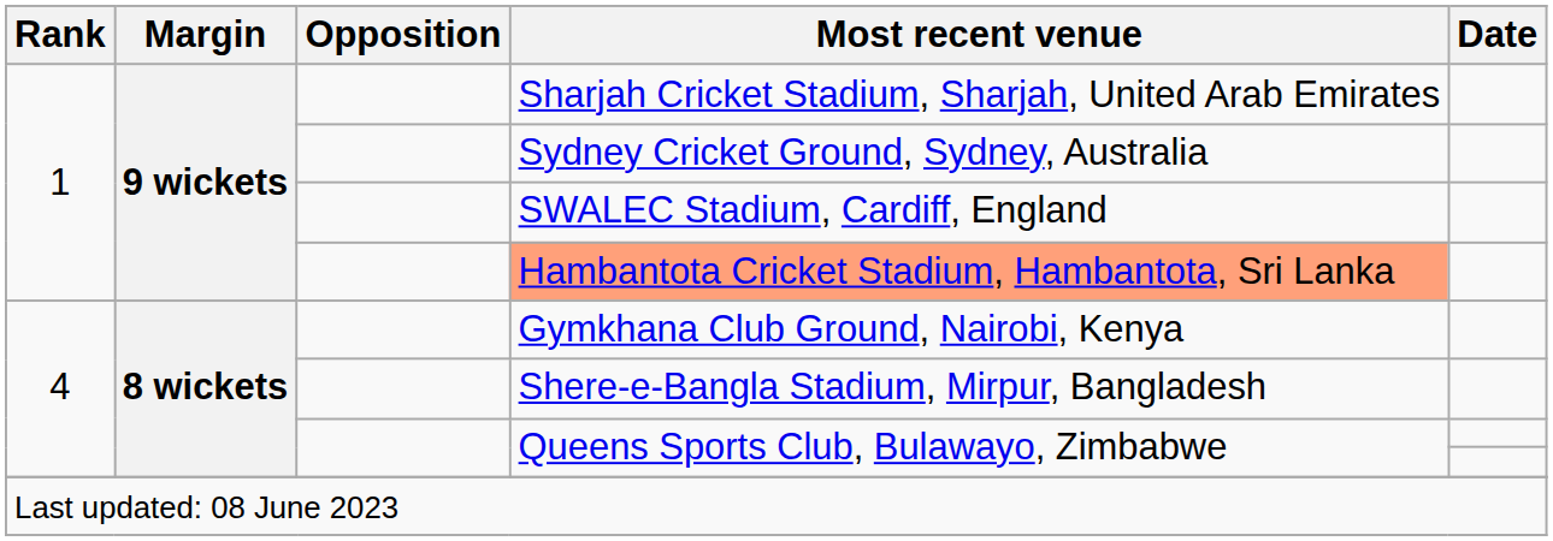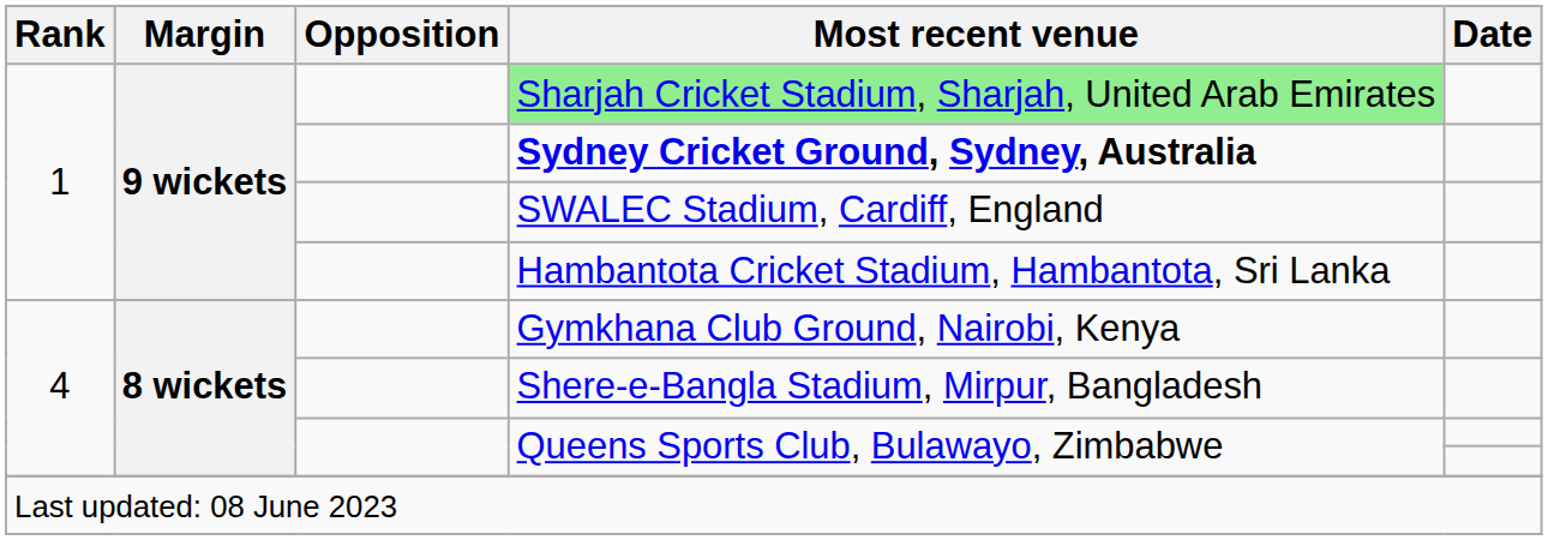Sharjah Cricket Stadium, Sharjah, United Arab Emirates | Most recent venue: no background -> lightgreen background
Sydney Cricket Ground, Sydney, Australia | Most recent venue: normal -> bold
Hambantota Cricket Stadium, Hambantota, Sri Lanka | Most recent venue: lightsalmon background -> no background
